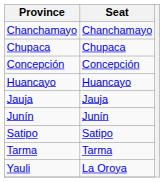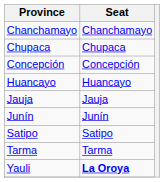Yauli | Seat: normal -> bold
